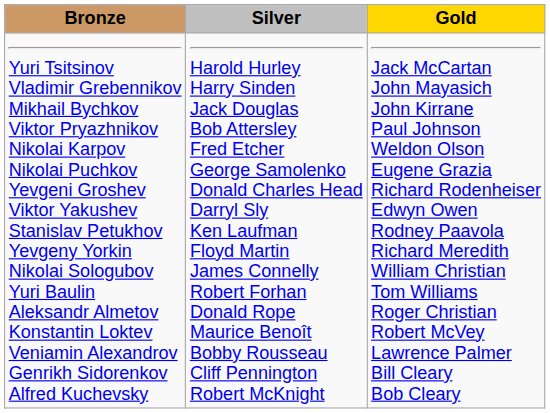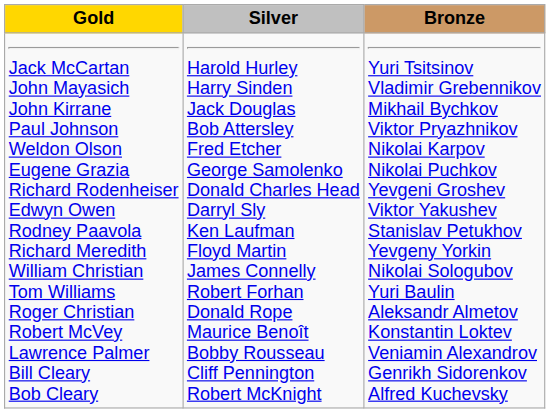columns swapped: Gold <-> Bronze
